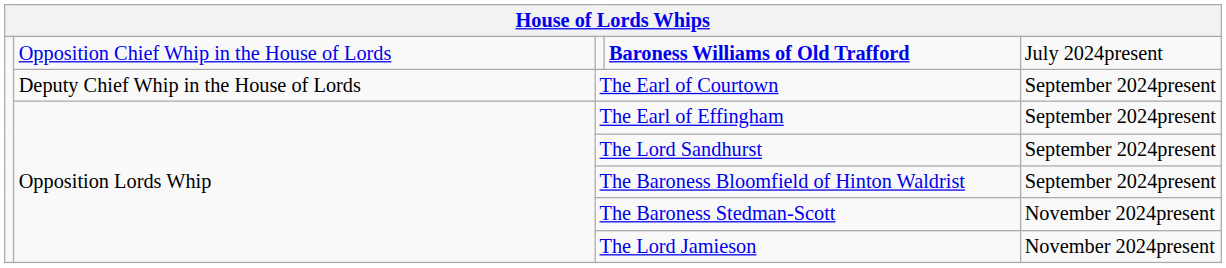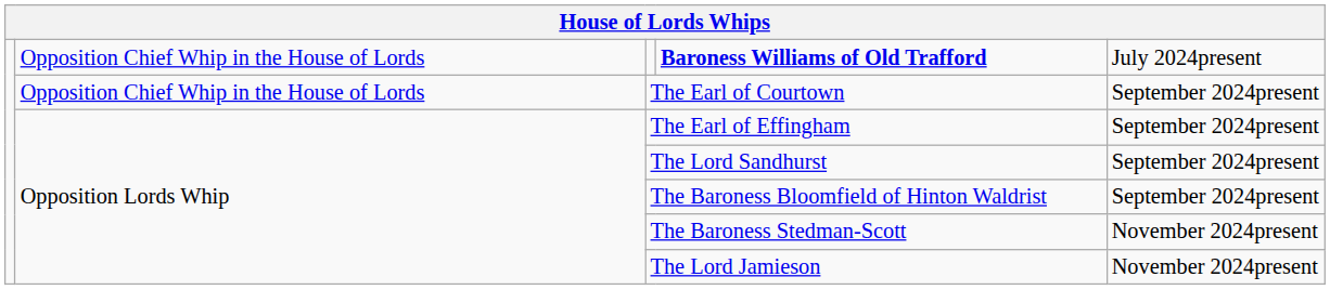The Earl of Courtown | column 2: Deputy Chief Whip in the House of Lords -> Opposition Chief Whip in the House of Lords
